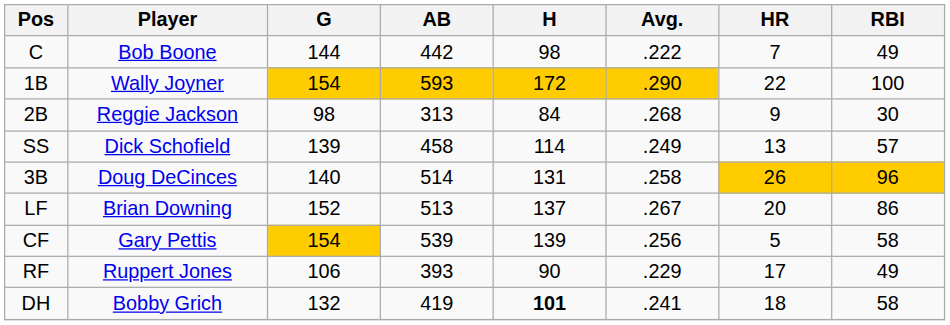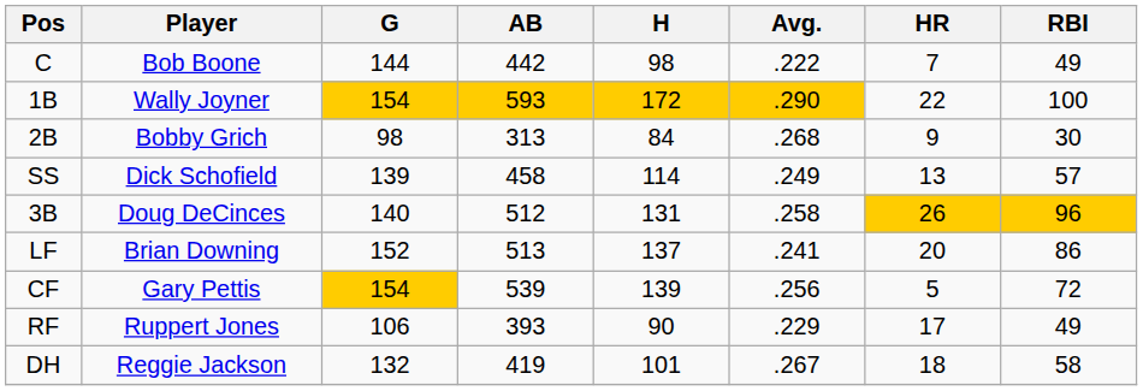2B | Player: Reggie Jackson -> Bobby Grich
3B | AB: 514 -> 512
LF | Avg.: .267 -> .241
CF | RBI: 58 -> 72
DH | Player: Bobby Grich -> Reggie Jackson
DH | H: bold -> normal
DH | Avg.: .241 -> .267
